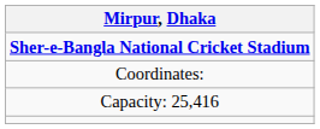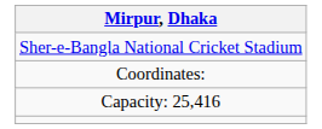row 2 | column 1: bold -> normal
